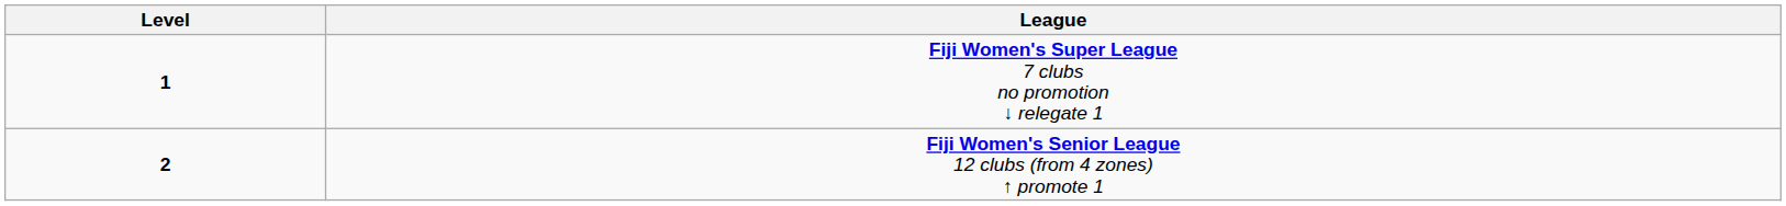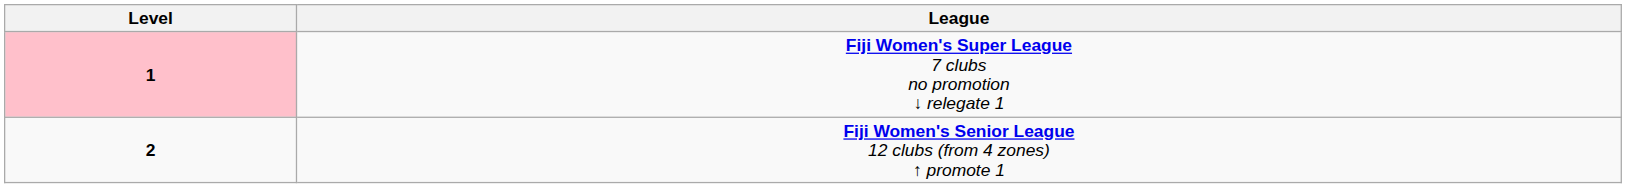Fiji Women's Super League 7 clubs no promotion ↓ relegate 1 | Level: no background -> pink background
